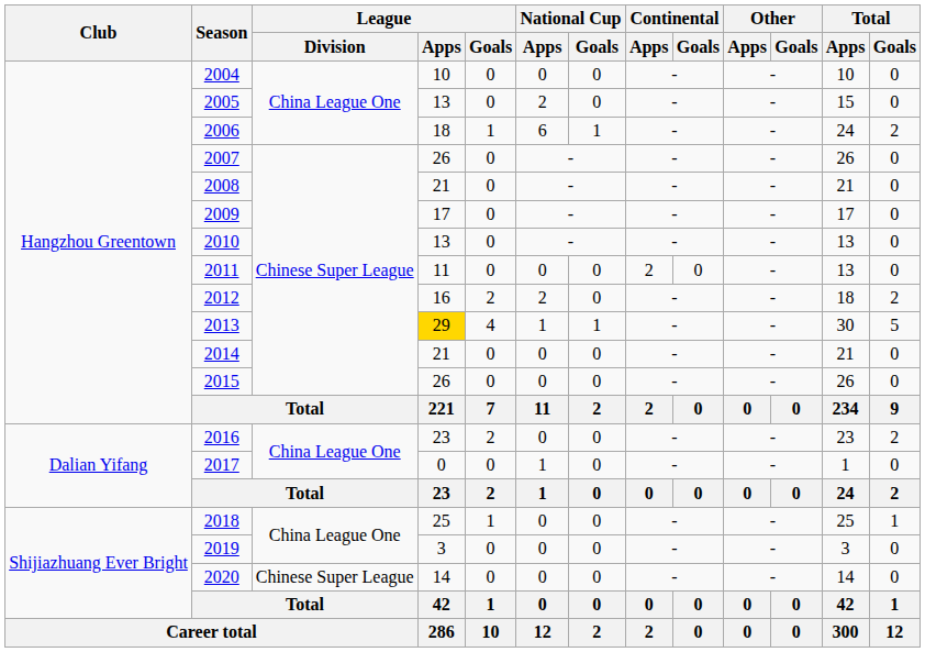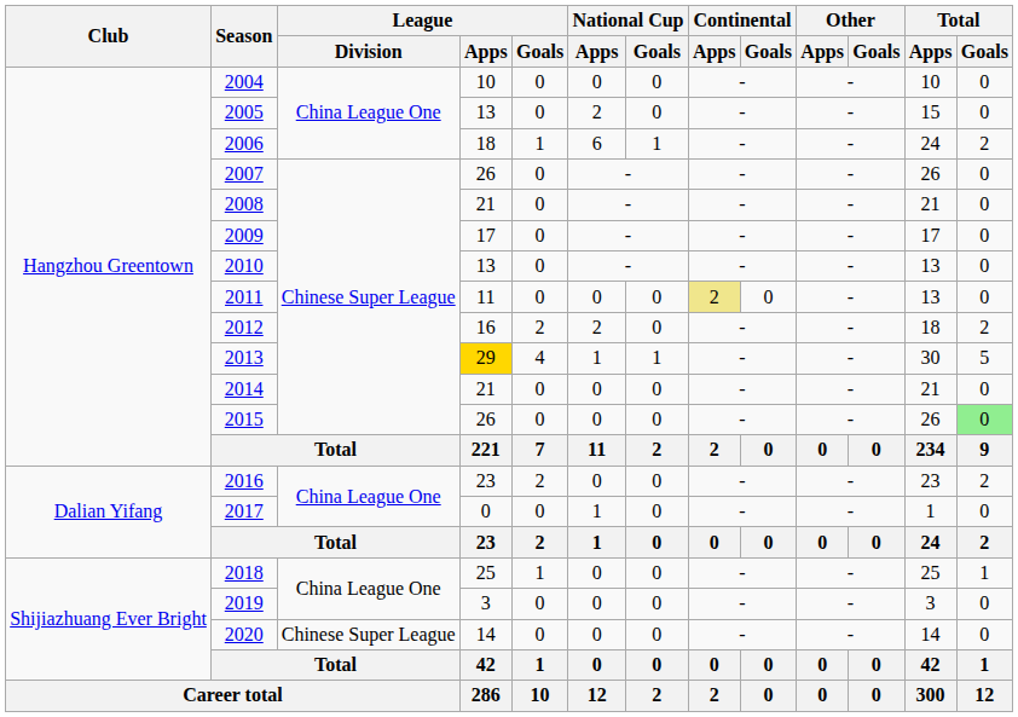2011 | Continental / Apps: no background -> khaki background
2015 | Total / Goals: no background -> lightgreen background
